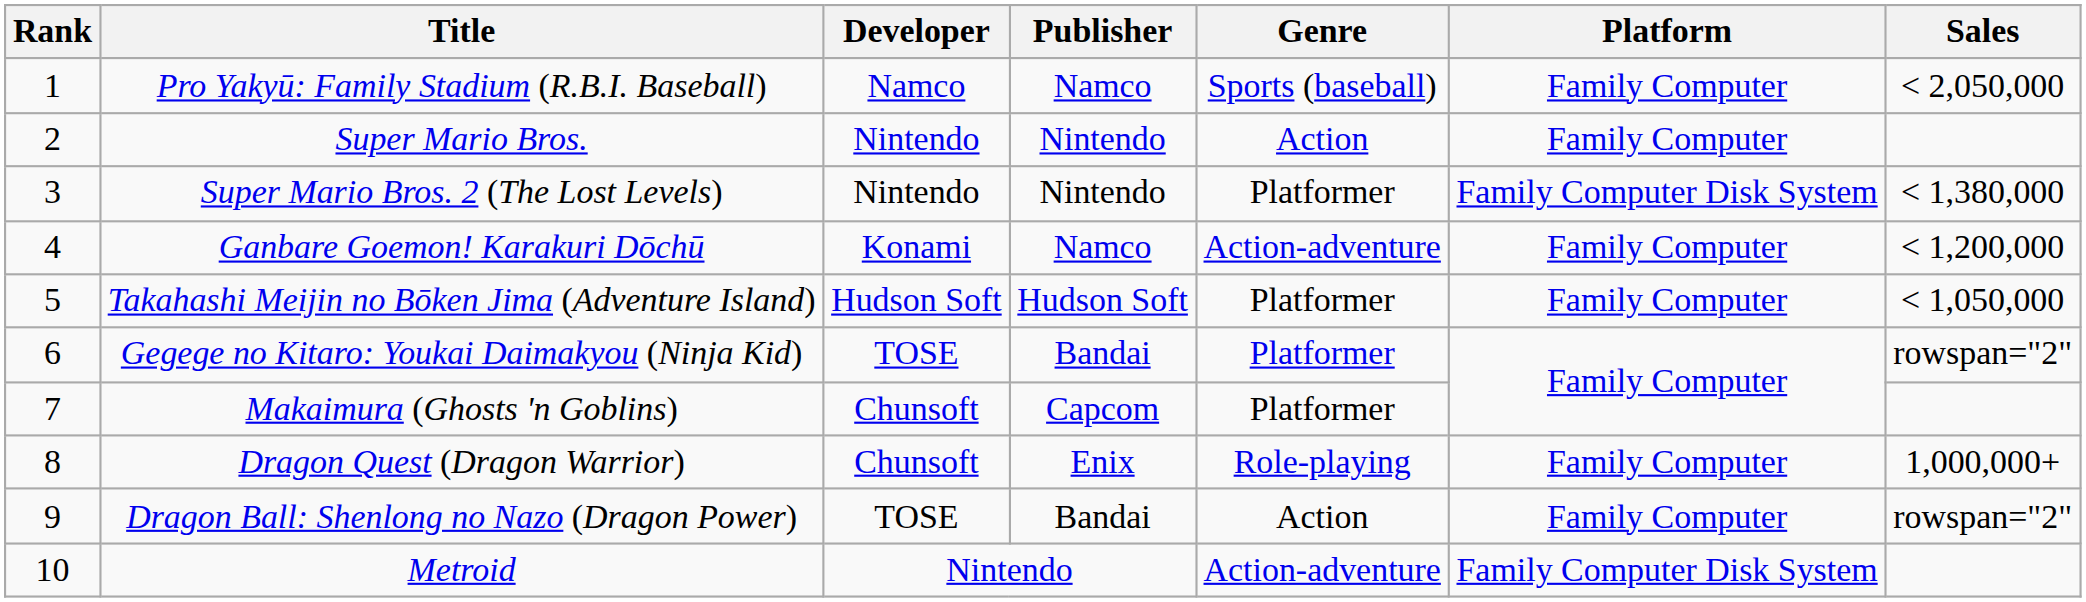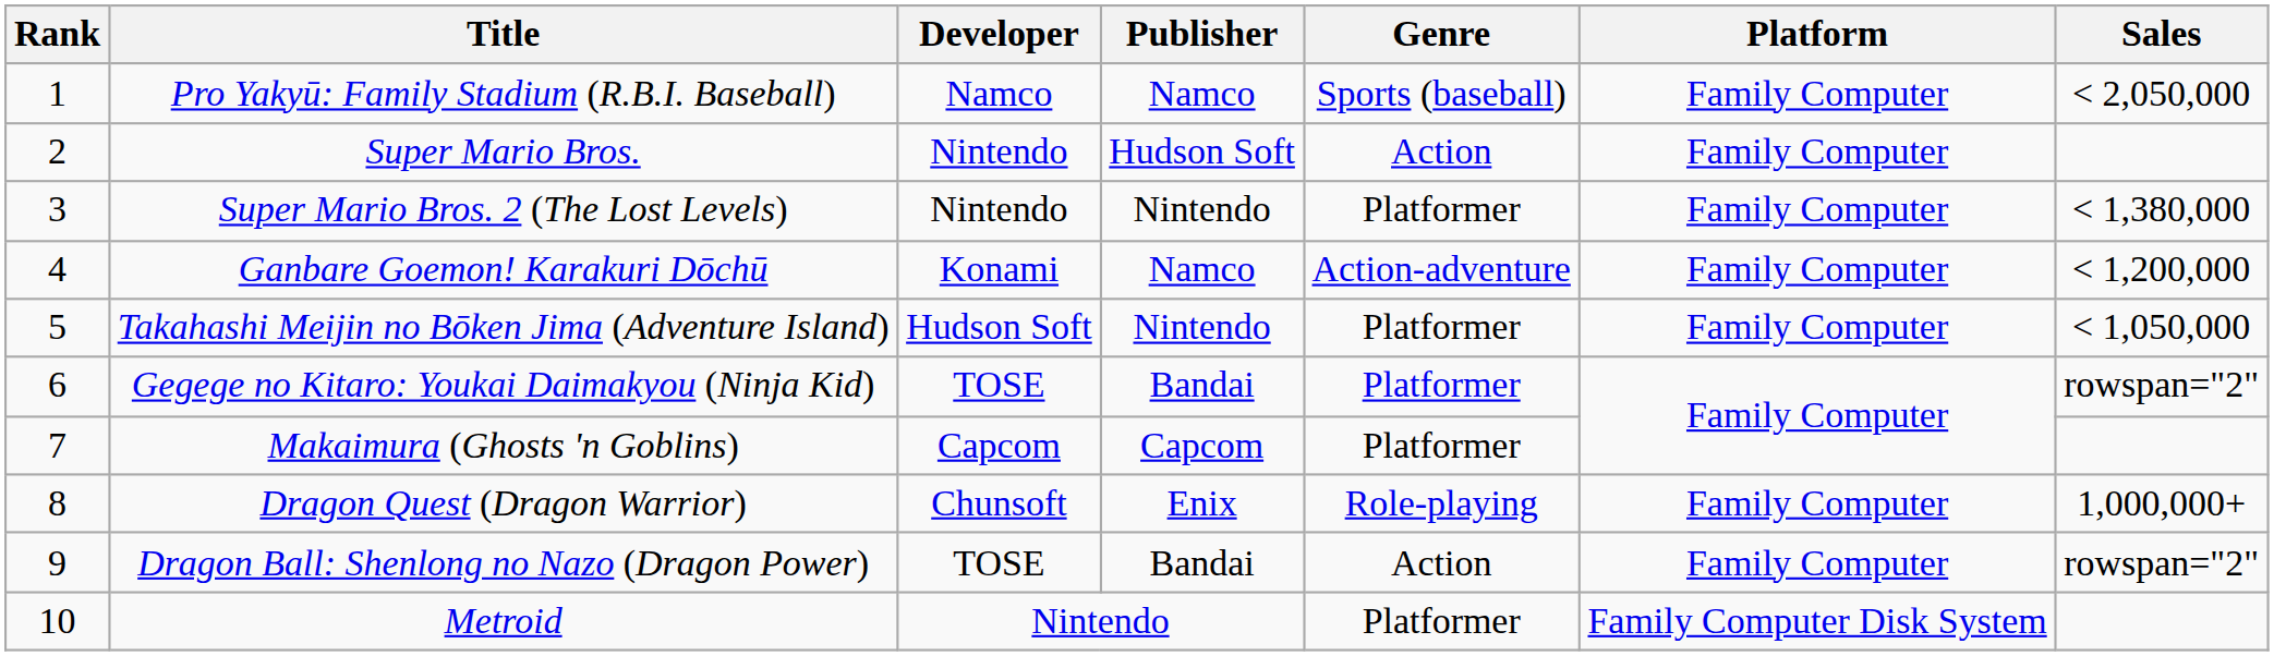Super Mario Bros. | Publisher: Nintendo -> Hudson Soft
Super Mario Bros. 2 (The Lost Levels) | Platform: Family Computer Disk System -> Family Computer
Takahashi Meijin no Bōken Jima (Adventure Island) | Publisher: Hudson Soft -> Nintendo
Makaimura (Ghosts 'n Goblins) | Developer: Chunsoft -> Capcom
Metroid | Genre: Action-adventure -> Platformer
